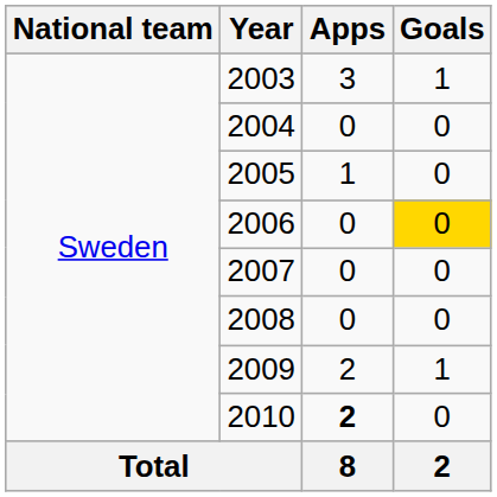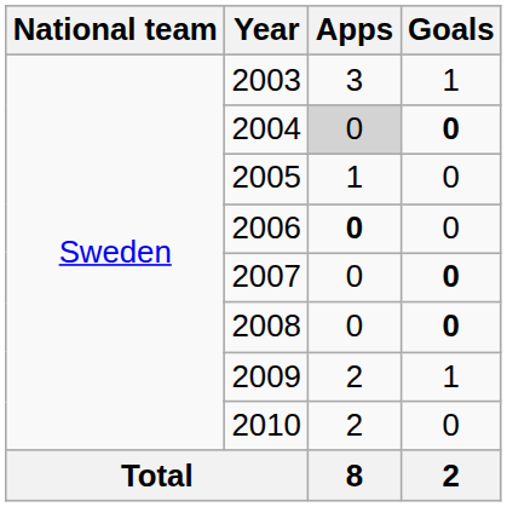2004 | Apps: no background -> lightgrey background
2004 | Goals: normal -> bold
2006 | Apps: normal -> bold
2006 | Goals: gold background -> no background
2007 | Goals: normal -> bold
2008 | Goals: normal -> bold
2010 | Apps: bold -> normal
